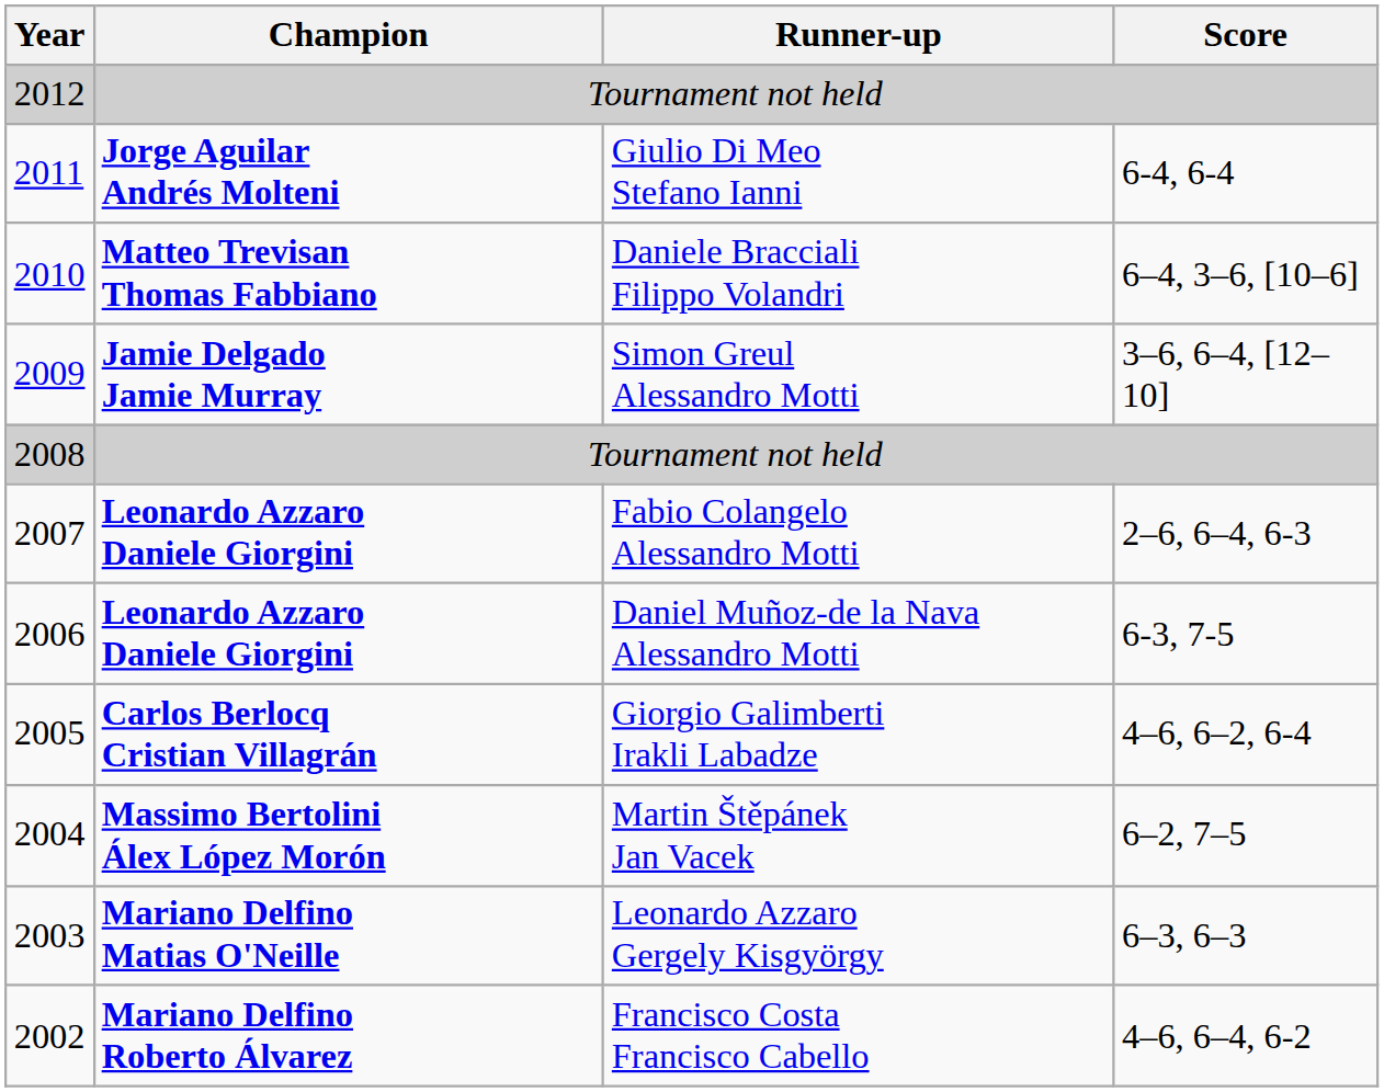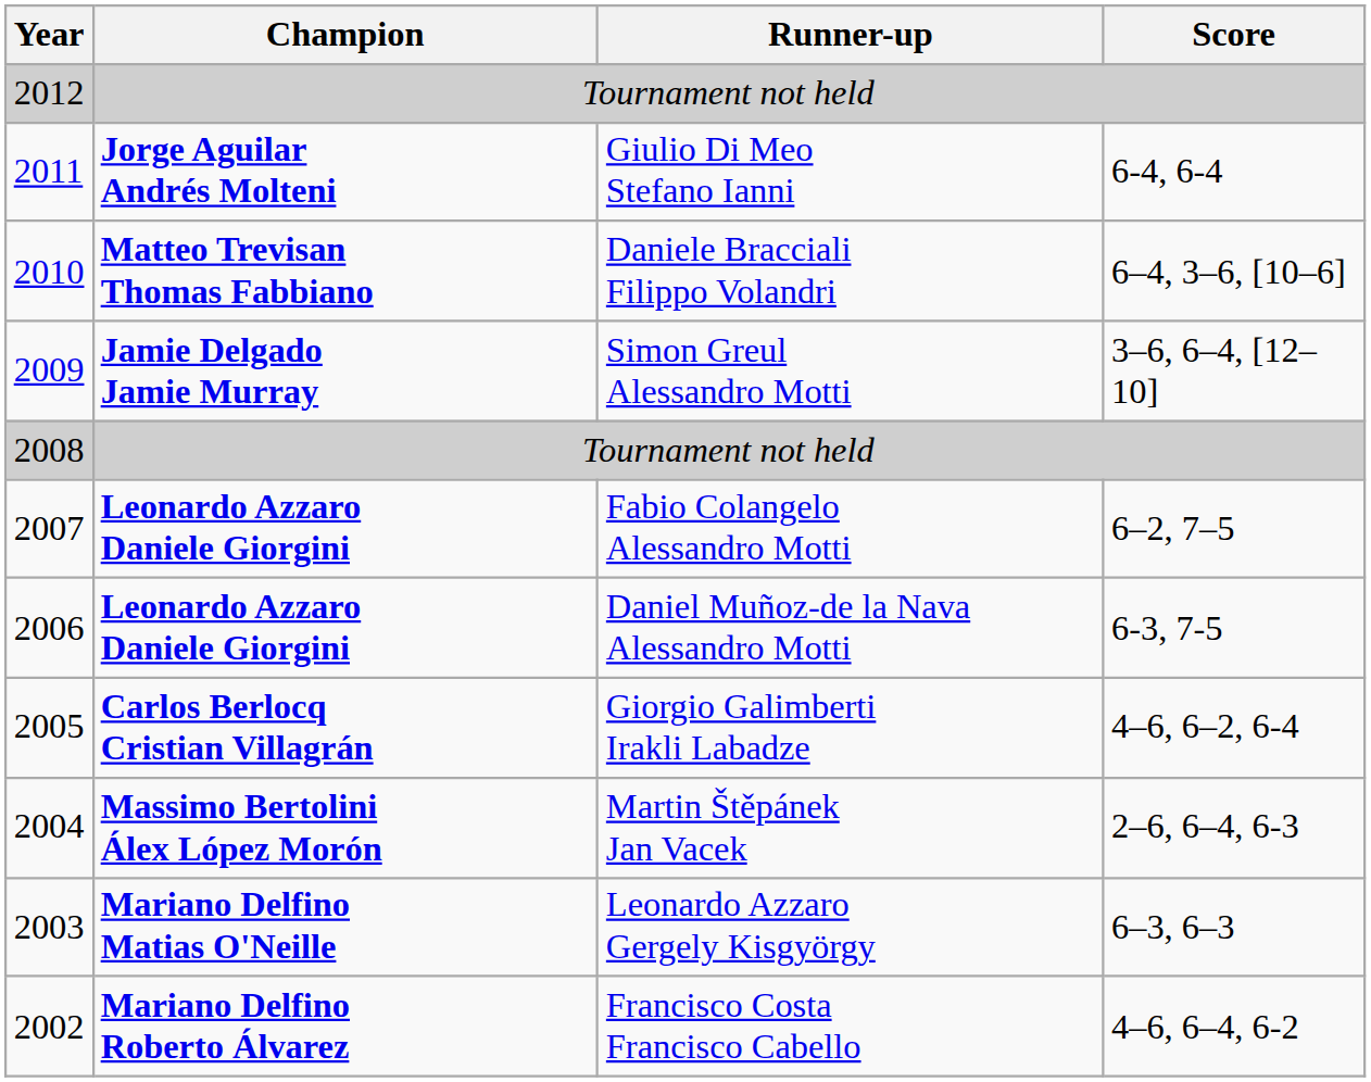Fabio Colangelo Alessandro Motti | Score: 2–6, 6–4, 6-3 -> 6–2, 7–5
Martin Štěpánek Jan Vacek | Score: 6–2, 7–5 -> 2–6, 6–4, 6-3
